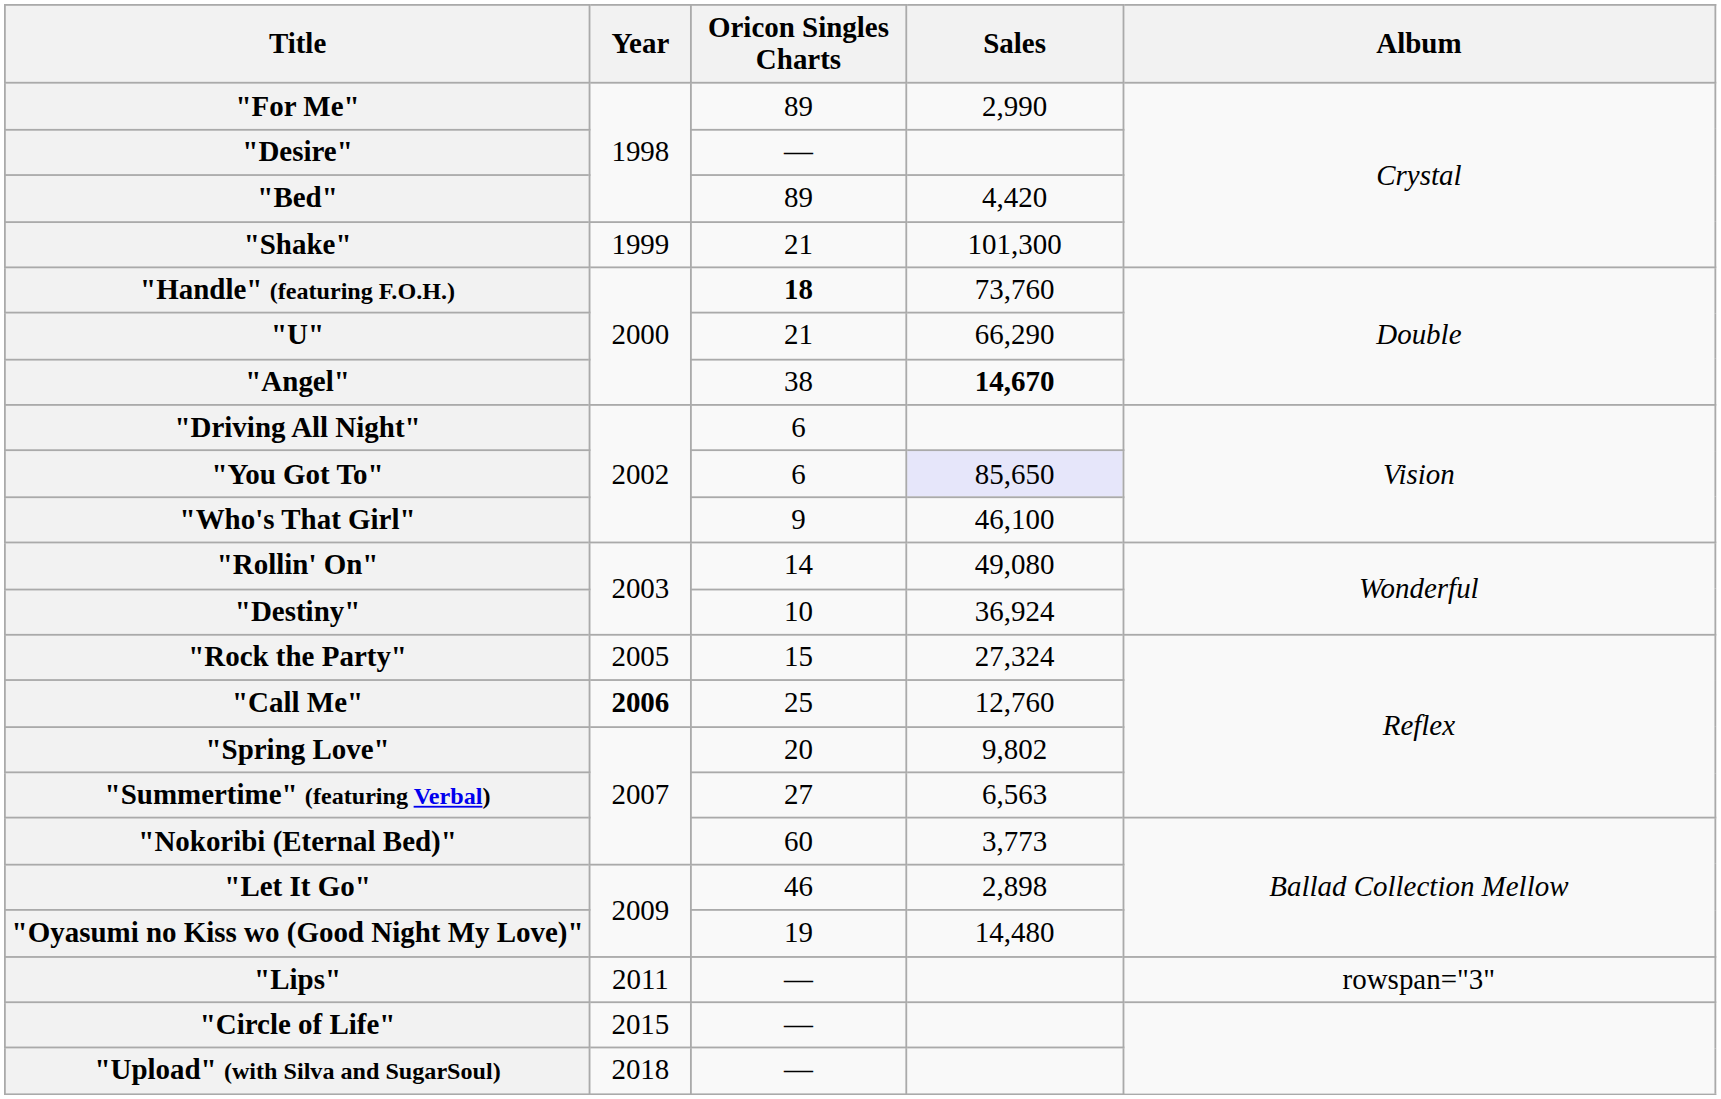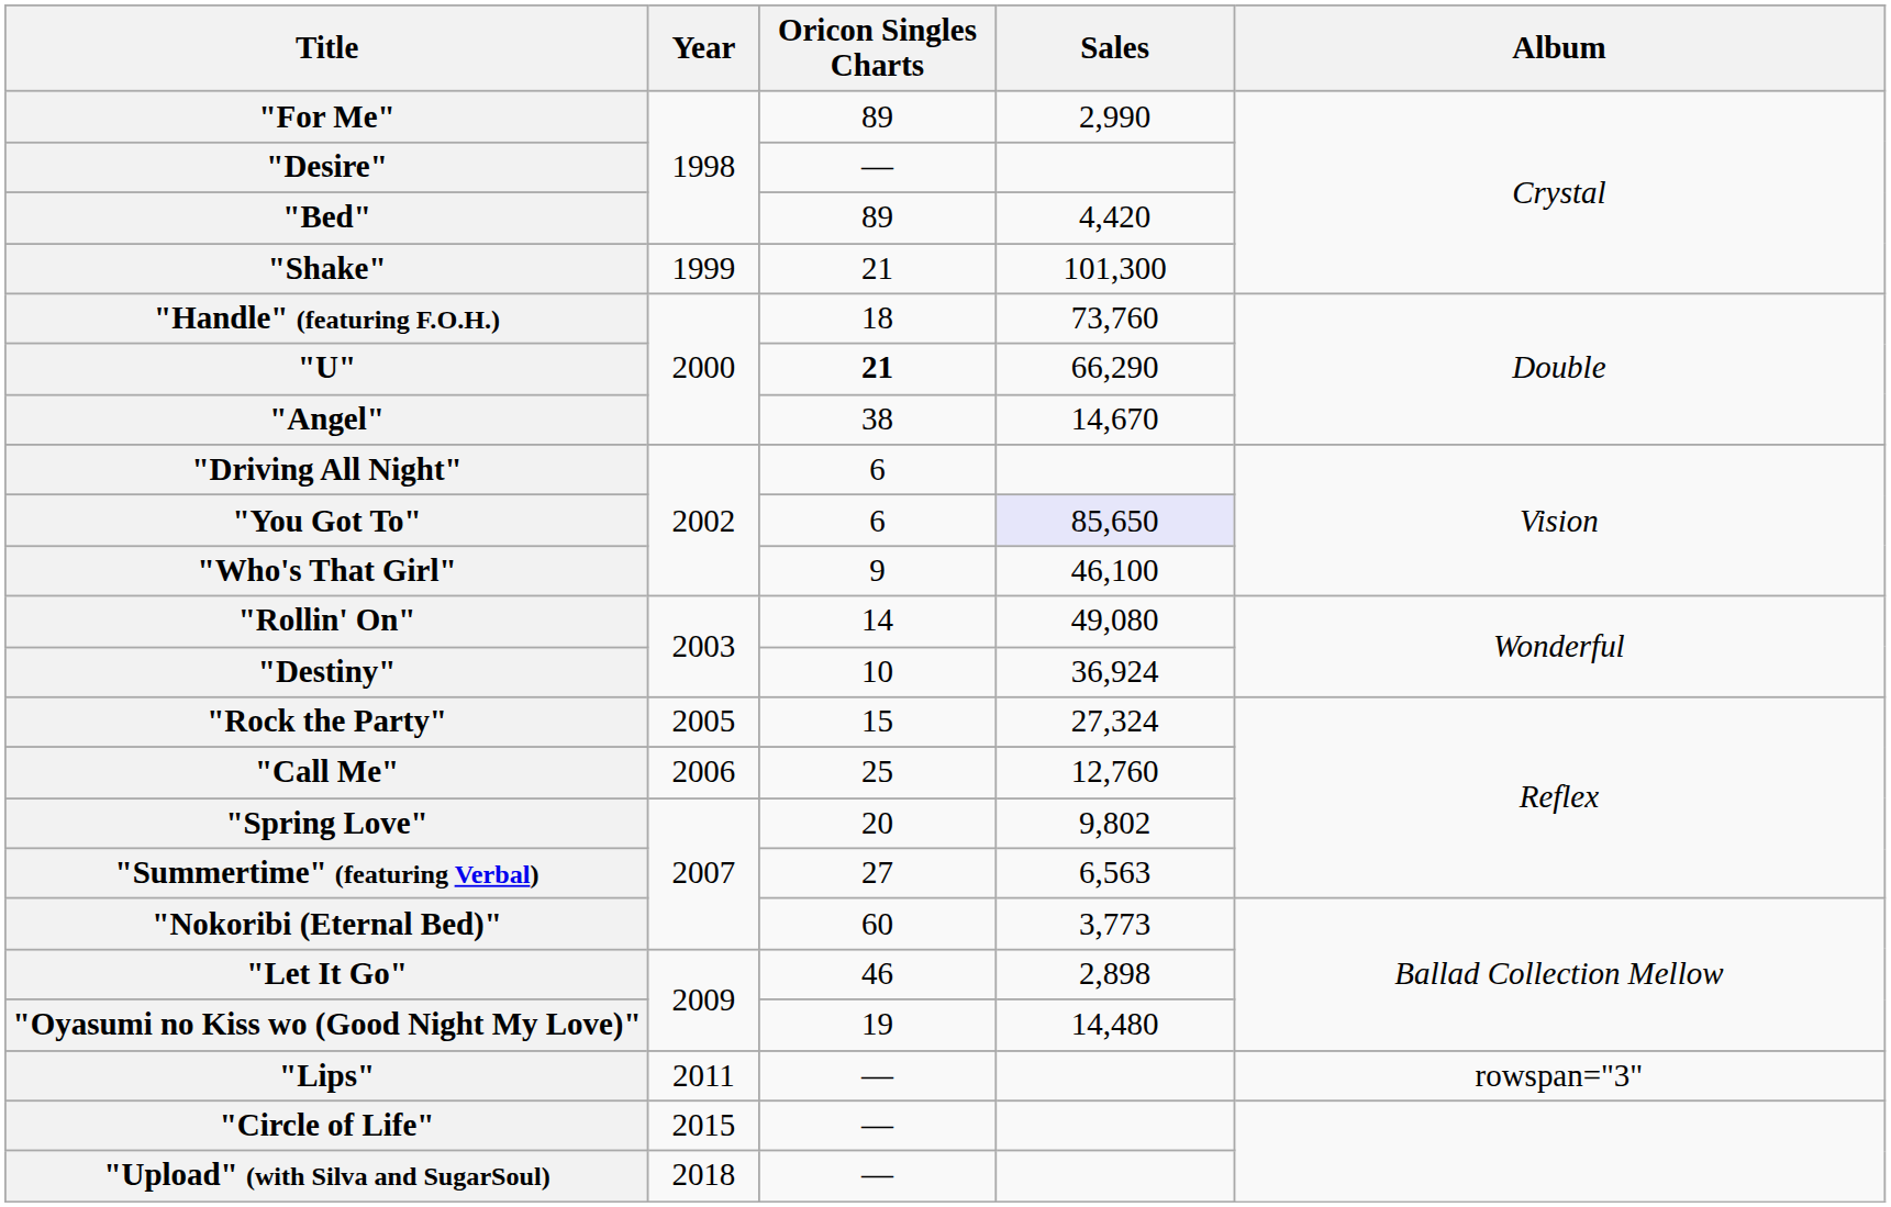"Handle" (featuring F.O.H.) | Oricon Singles Charts: bold -> normal
"U" | Oricon Singles Charts: normal -> bold
"Angel" | Sales: bold -> normal
"Call Me" | Year: bold -> normal
